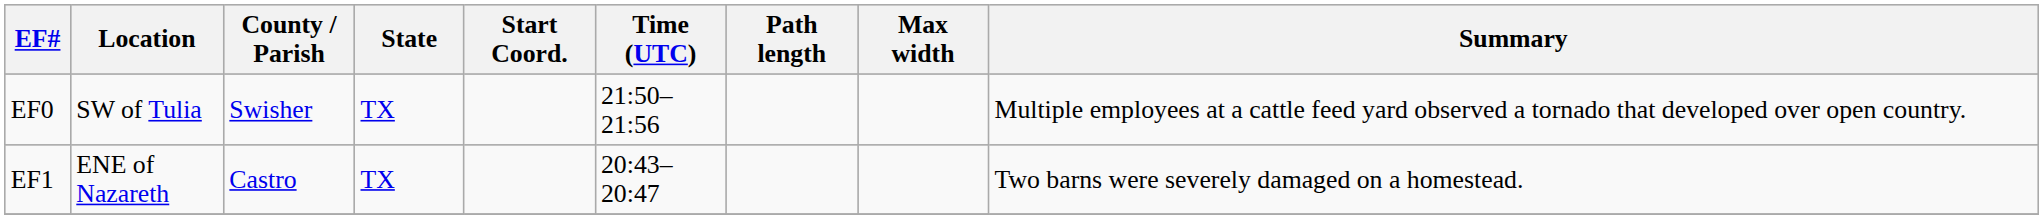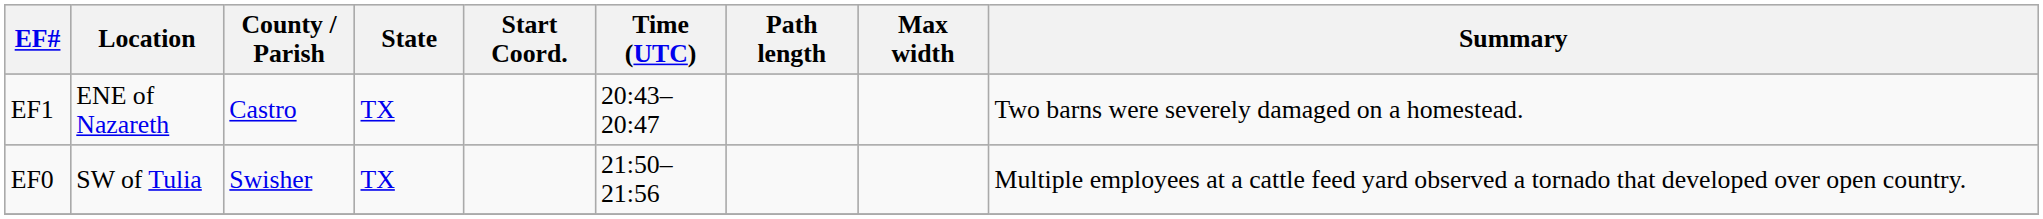rows swapped: EF1 <-> EF0
